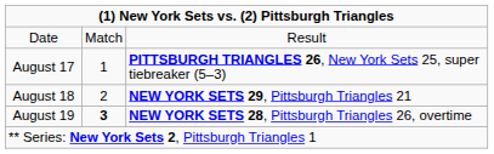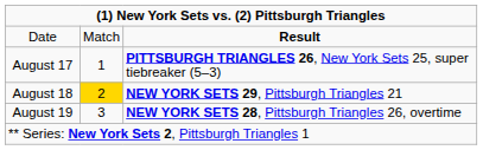Date | column 3: normal -> bold
August 18 | column 2: no background -> gold background
August 19 | column 2: bold -> normal
